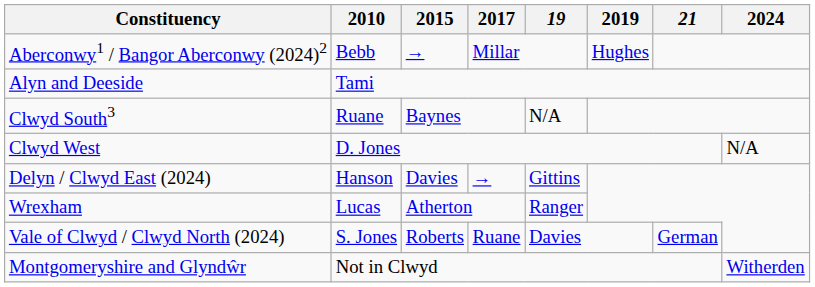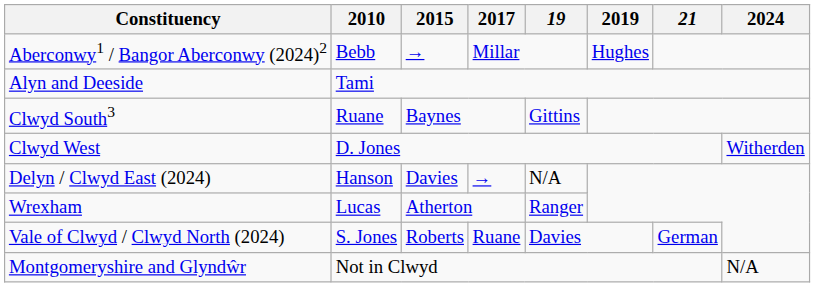Clwyd South3 | 19: N/A -> Gittins
Clwyd West | 2024: N/A -> Witherden
Delyn / Clwyd East (2024) | 19: Gittins -> N/A
Montgomeryshire and Glyndŵr | 2024: Witherden -> N/A
